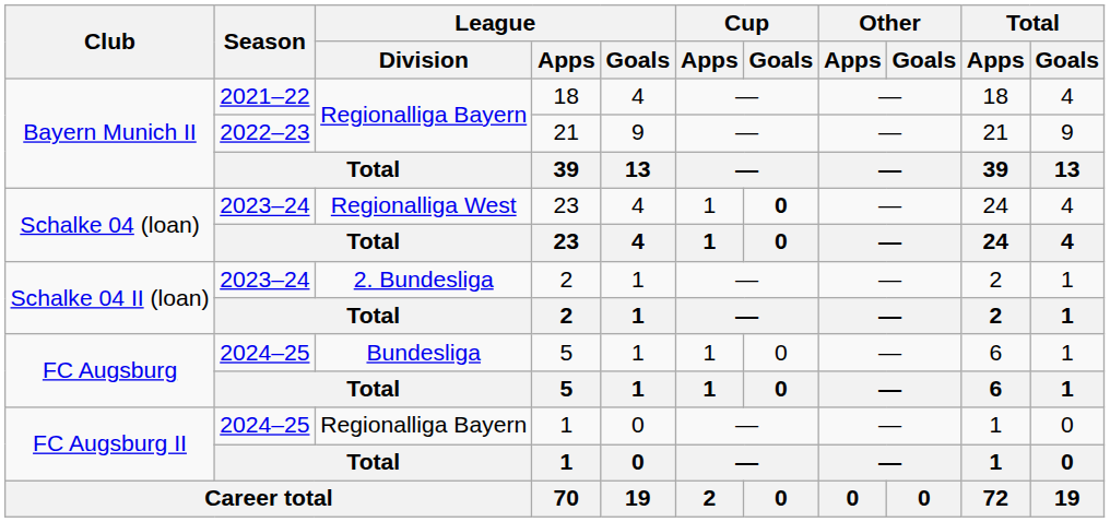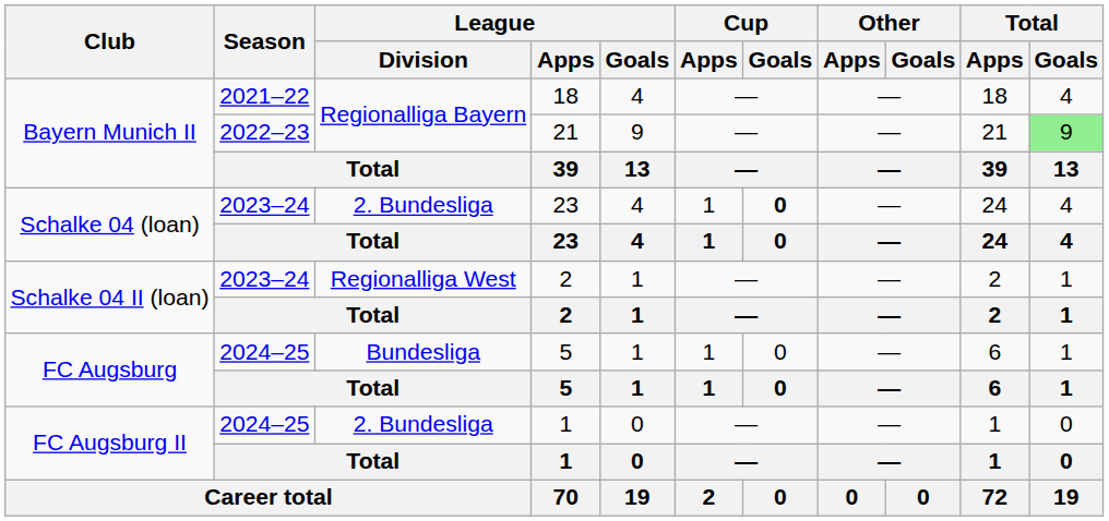row 4 | Total / Goals: no background -> lightgreen background
row 6 | League / Division: Regionalliga West -> 2. Bundesliga
row 8 | League / Division: 2. Bundesliga -> Regionalliga West
row 12 | League / Division: Regionalliga Bayern -> 2. Bundesliga
